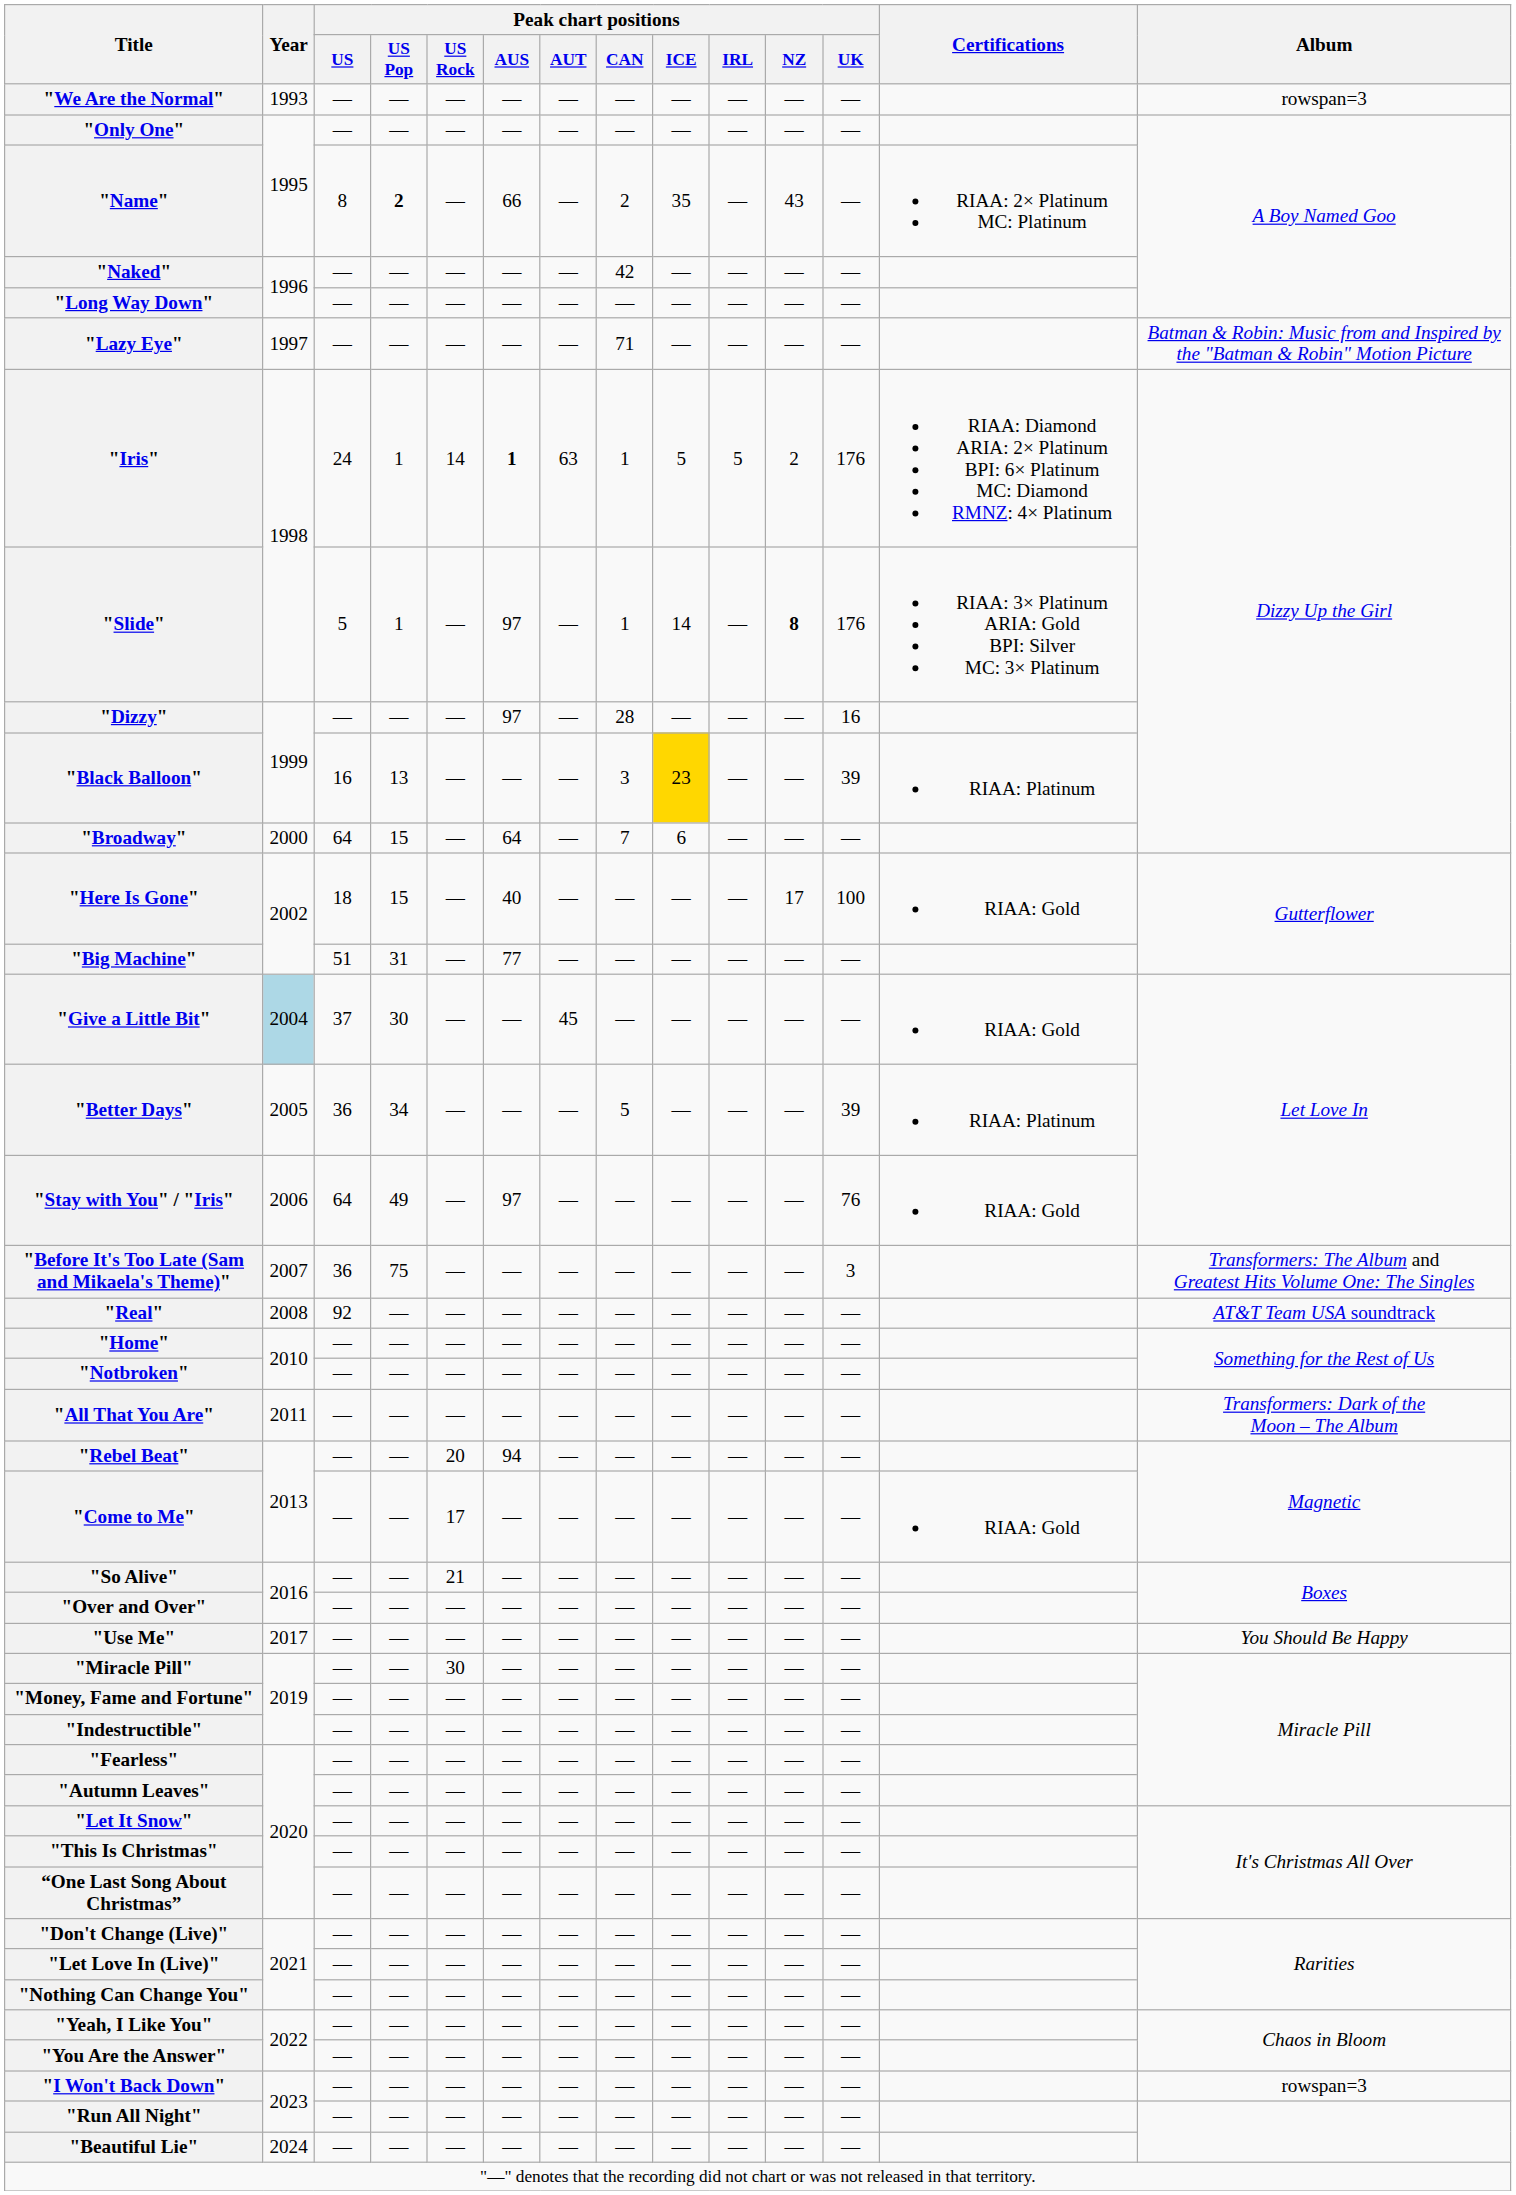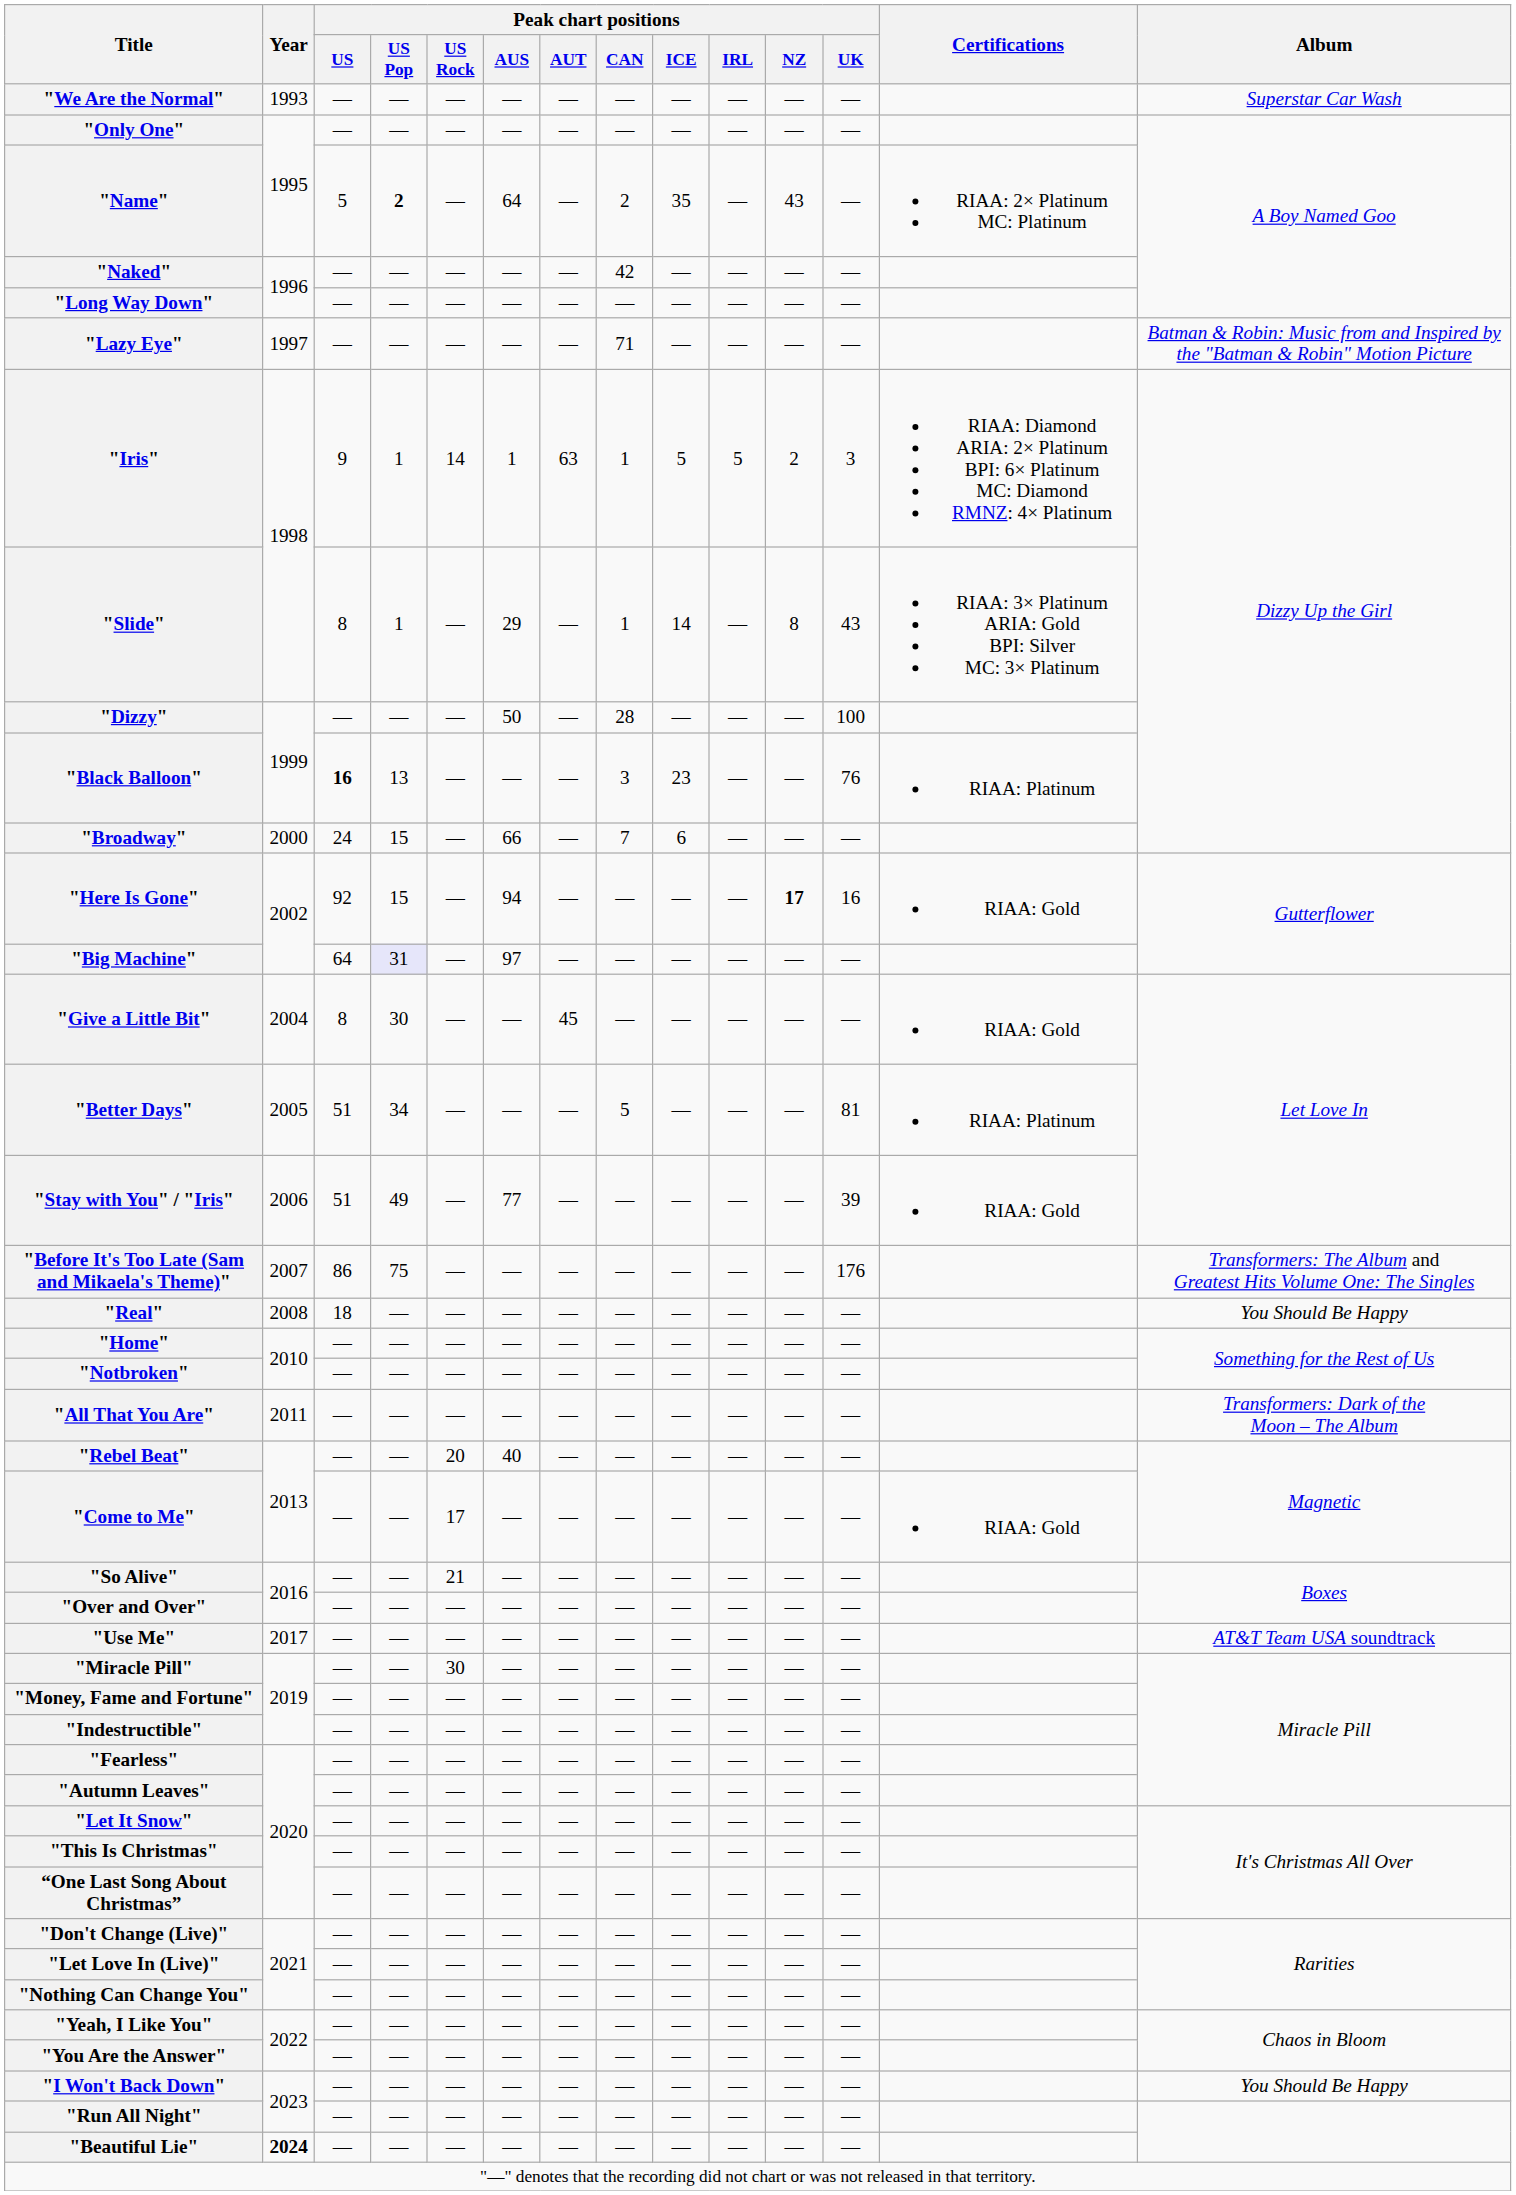"We Are the Normal" | Album: rowspan=3 -> Superstar Car Wash
"Name" | Peak chart positions / US: 8 -> 5
"Name" | Peak chart positions / AUS: 66 -> 64
"Iris" | Peak chart positions / US: 24 -> 9
"Iris" | Peak chart positions / AUS: bold -> normal
"Iris" | Peak chart positions / UK: 176 -> 3
"Slide" | Peak chart positions / US: 5 -> 8
"Slide" | Peak chart positions / AUS: 97 -> 29
"Slide" | Peak chart positions / NZ: bold -> normal
"Slide" | Peak chart positions / UK: 176 -> 43
"Dizzy" | Peak chart positions / AUS: 97 -> 50
"Dizzy" | Peak chart positions / UK: 16 -> 100
"Black Balloon" | Peak chart positions / US: normal -> bold
"Black Balloon" | Peak chart positions / ICE: gold background -> no background
"Black Balloon" | Peak chart positions / UK: 39 -> 76
"Broadway" | Peak chart positions / US: 64 -> 24
"Broadway" | Peak chart positions / AUS: 64 -> 66
"Here Is Gone" | Peak chart positions / US: 18 -> 92
"Here Is Gone" | Peak chart positions / AUS: 40 -> 94
"Here Is Gone" | Peak chart positions / NZ: normal -> bold
"Here Is Gone" | Peak chart positions / UK: 100 -> 16
"Big Machine" | Peak chart positions / US: 51 -> 64
"Big Machine" | Peak chart positions / US Pop: no background -> lavender background
"Big Machine" | Peak chart positions / AUS: 77 -> 97
"Give a Little Bit" | Year: lightblue background -> no background
"Give a Little Bit" | Peak chart positions / US: 37 -> 8
"Better Days" | Peak chart positions / US: 36 -> 51
"Better Days" | Peak chart positions / UK: 39 -> 81
"Stay with You" / "Iris" | Peak chart positions / US: 64 -> 51
"Stay with You" / "Iris" | Peak chart positions / AUS: 97 -> 77
"Stay with You" / "Iris" | Peak chart positions / UK: 76 -> 39
"Before It's Too Late (Sam and Mikaela's Theme)" | Peak chart positions / US: 36 -> 86
"Before It's Too Late (Sam and Mikaela's Theme)" | Peak chart positions / UK: 3 -> 176
"Real" | Peak chart positions / US: 92 -> 18
"Real" | Album: AT&T Team USA soundtrack -> You Should Be Happy
"Rebel Beat" | Peak chart positions / AUS: 94 -> 40
"Use Me" | Album: You Should Be Happy -> AT&T Team USA soundtrack
"I Won't Back Down" | Album: rowspan=3 -> You Should Be Happy
"Beautiful Lie" | Year: normal -> bold
